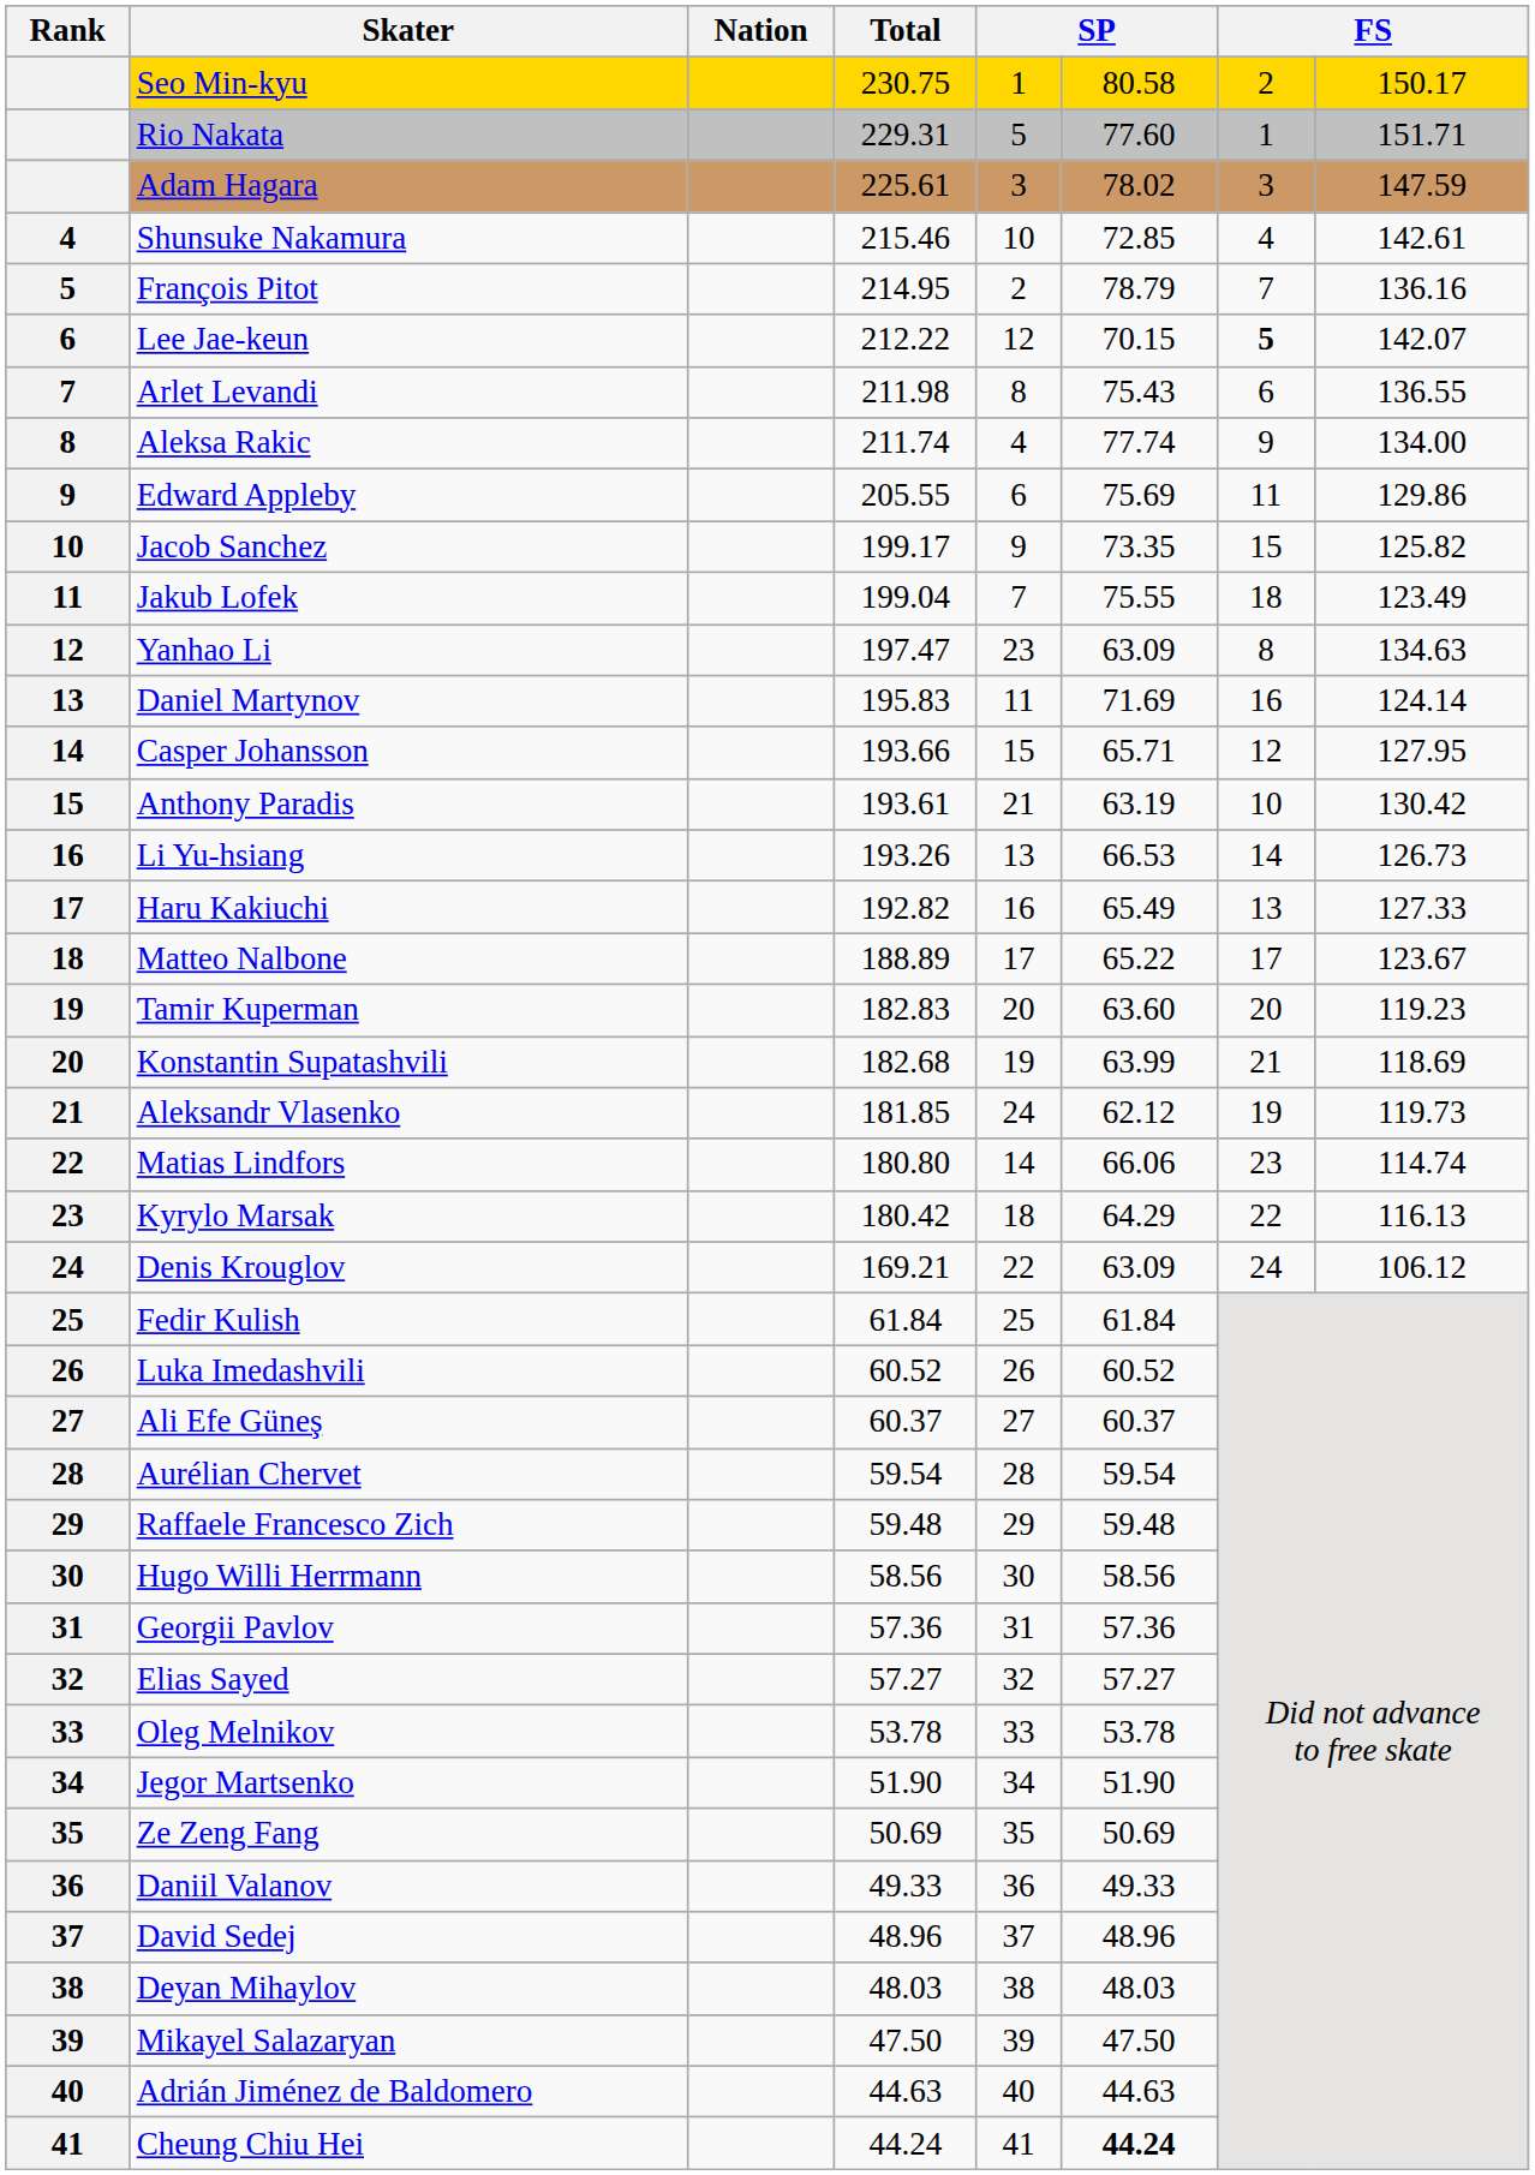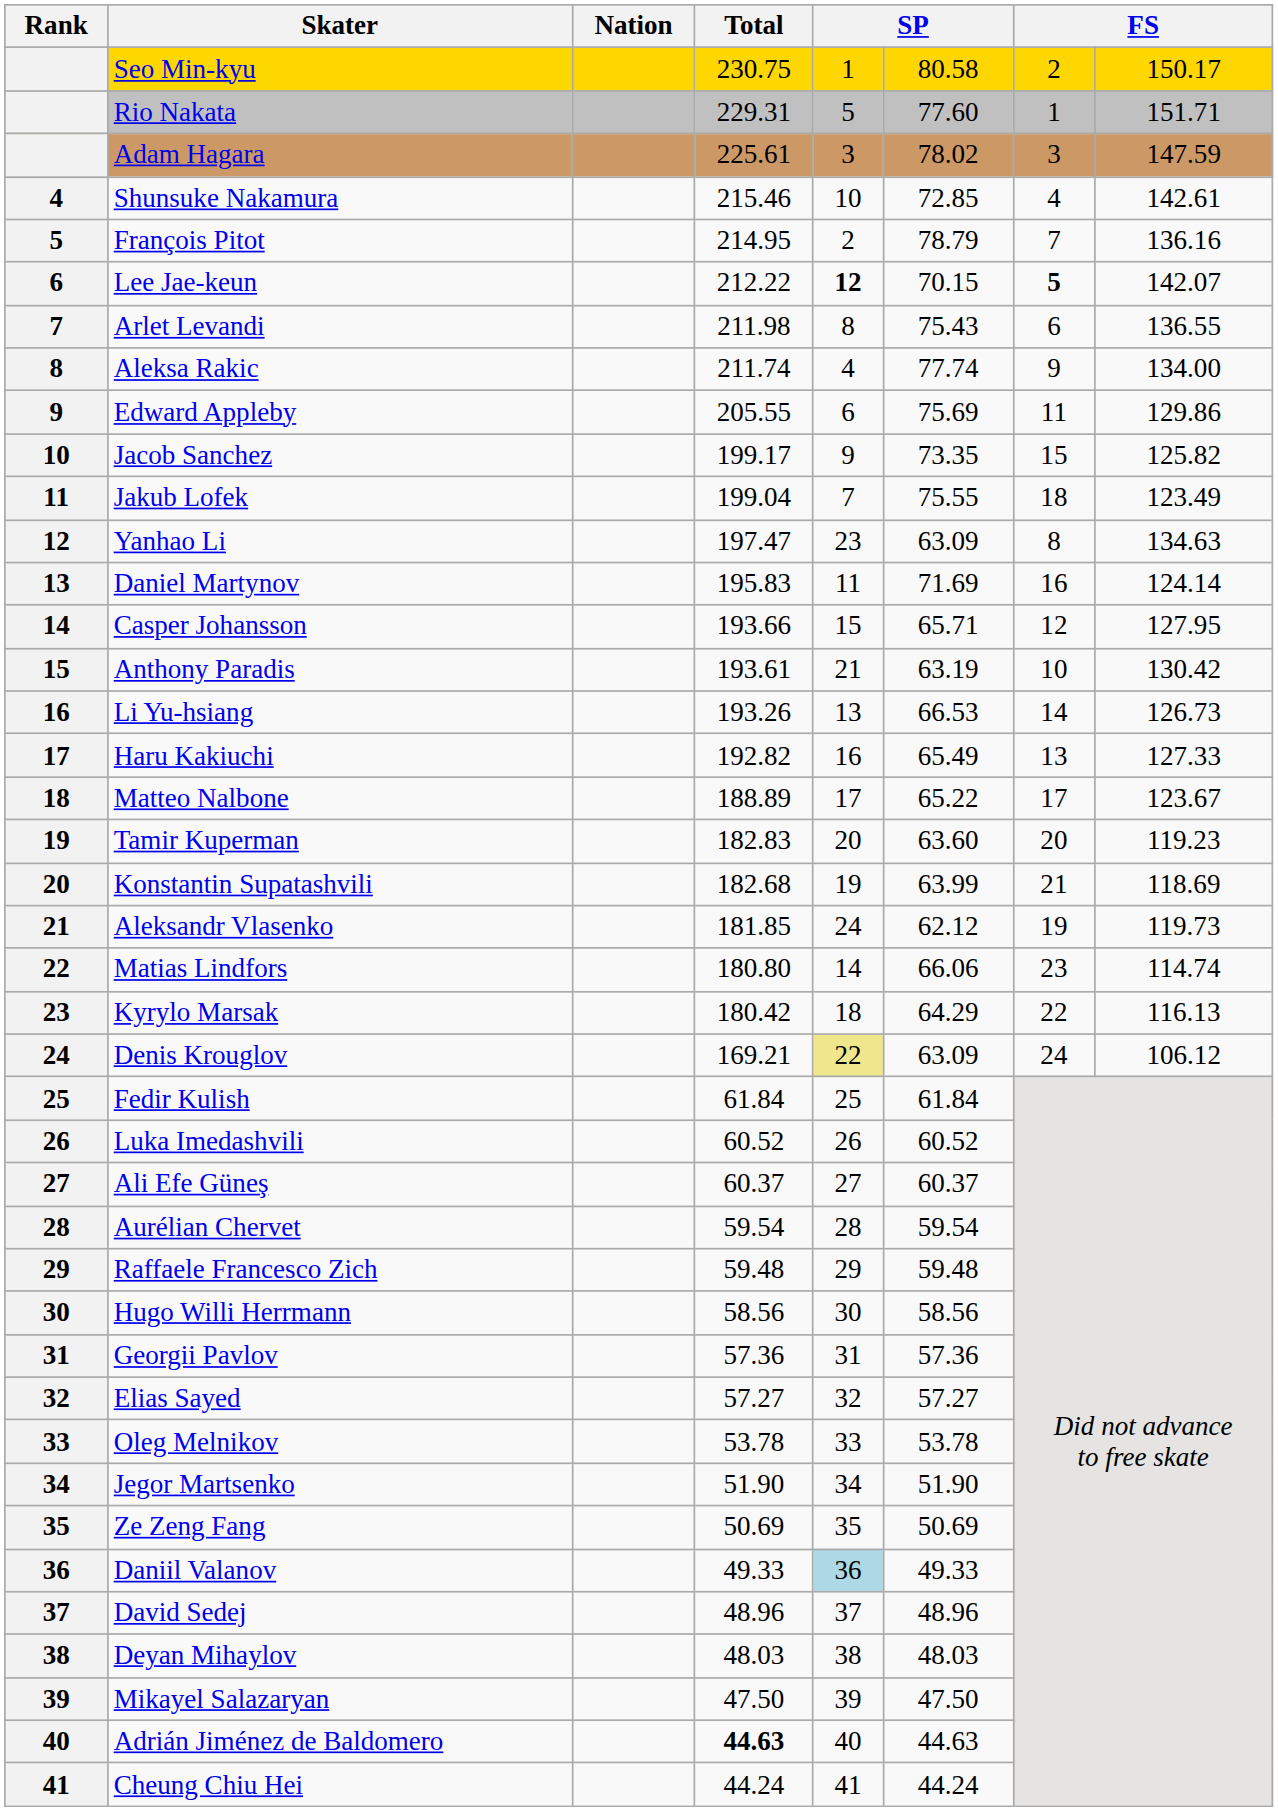Lee Jae-keun | column 5: normal -> bold
Denis Krouglov | column 5: no background -> khaki background
Daniil Valanov | column 5: no background -> lightblue background
Adrián Jiménez de Baldomero | Total: normal -> bold
Cheung Chiu Hei | column 6: bold -> normal
